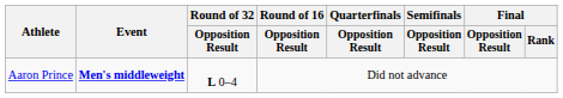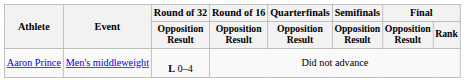Aaron Prince | Event: bold -> normal
